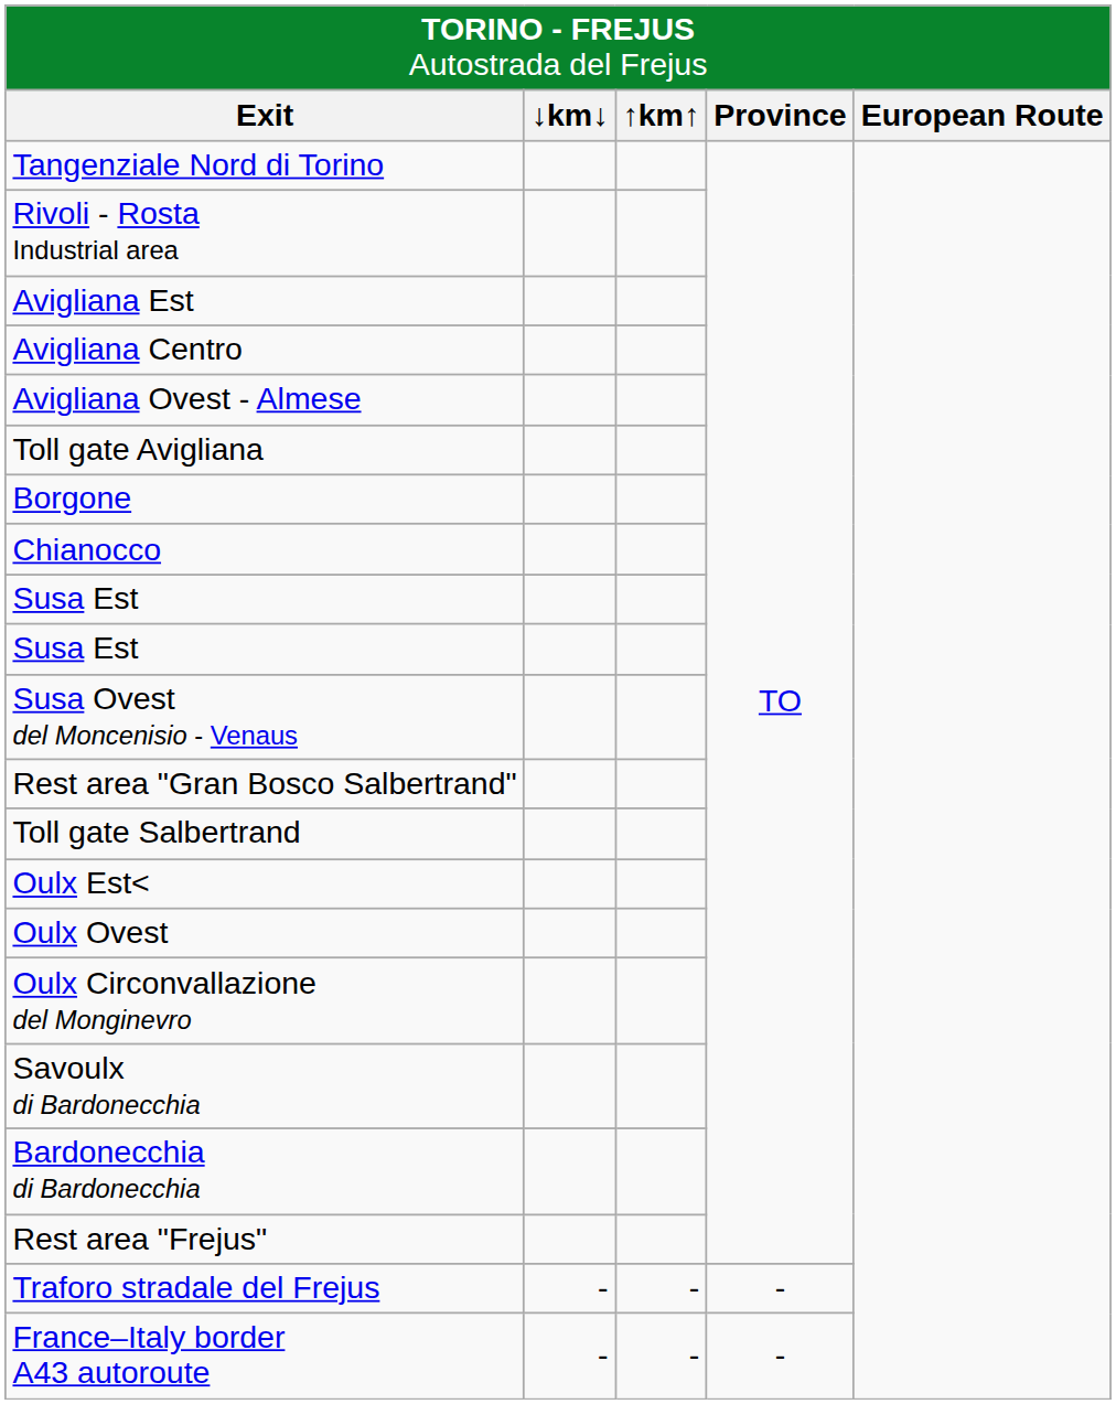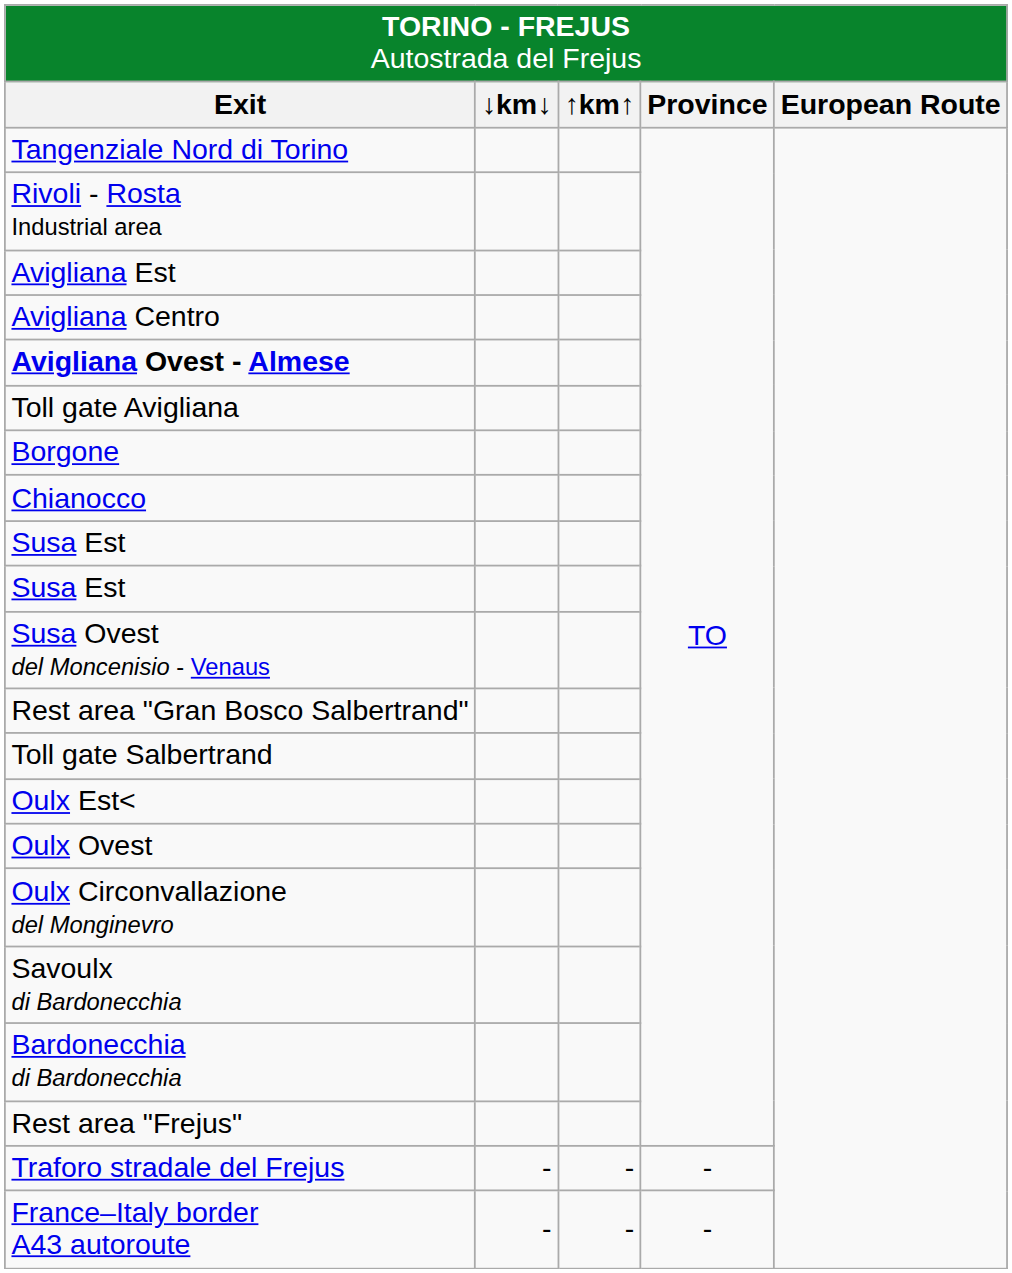Avigliana Ovest - Almese | column 1: normal -> bold
